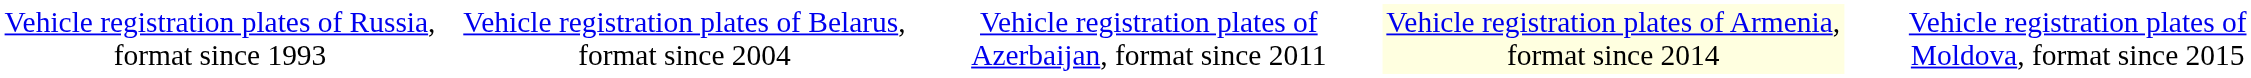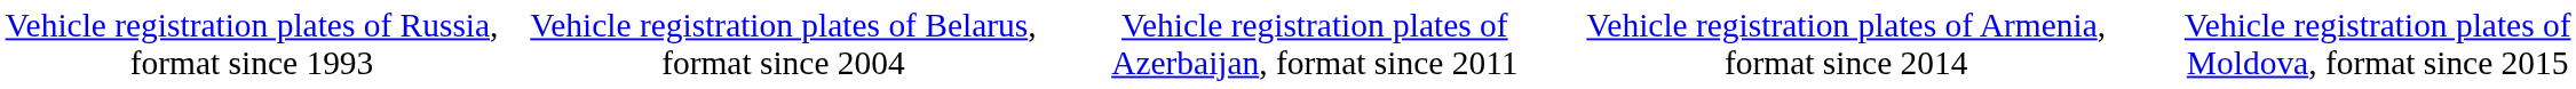Vehicle registration plates of Russia, format since 1993 | column 4: lightyellow background -> no background
